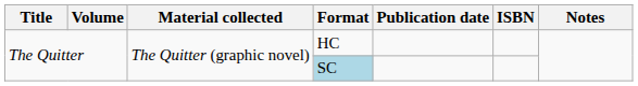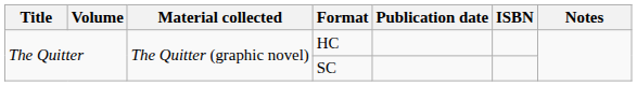SC | Format: lightblue background -> no background
